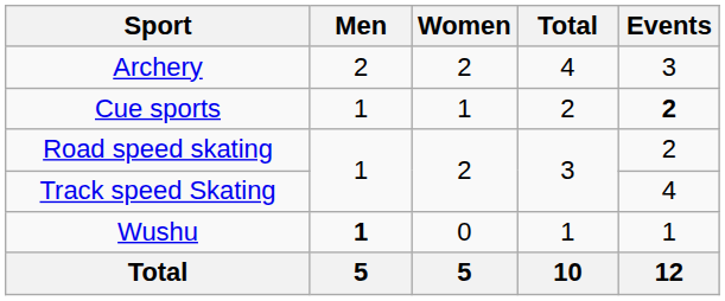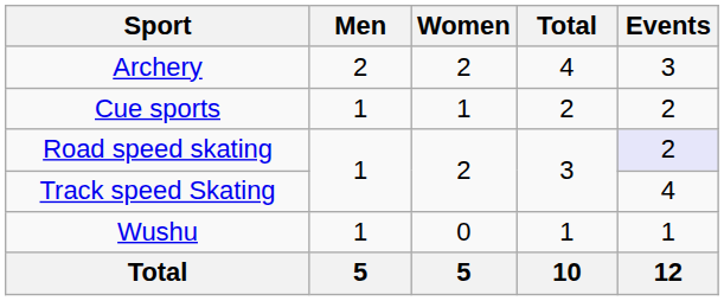Cue sports | Events: bold -> normal
Road speed skating | Events: no background -> lavender background
Wushu | Men: bold -> normal
